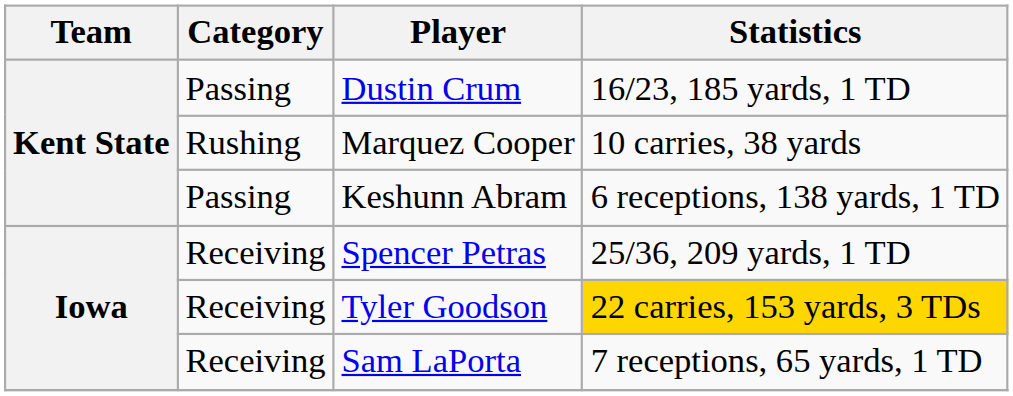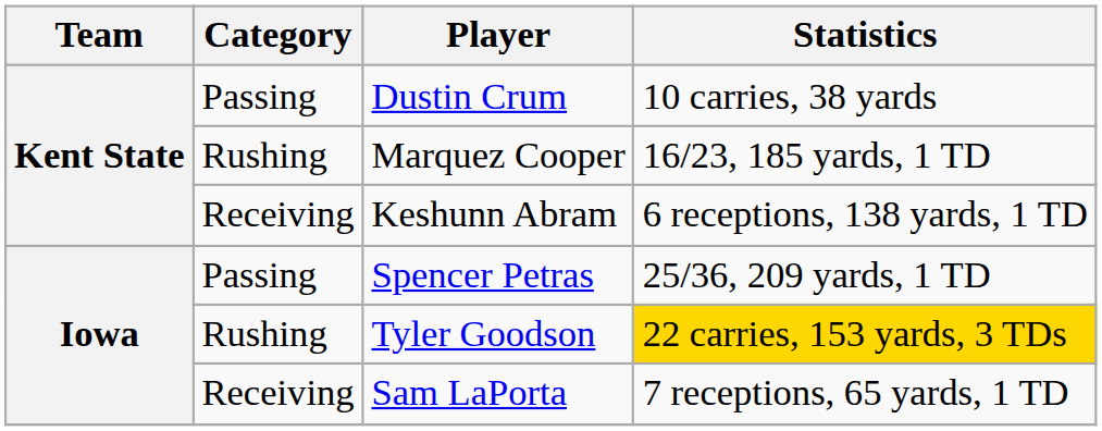Dustin Crum | Statistics: 16/23, 185 yards, 1 TD -> 10 carries, 38 yards
Marquez Cooper | Statistics: 10 carries, 38 yards -> 16/23, 185 yards, 1 TD
Keshunn Abram | Category: Passing -> Receiving
Spencer Petras | Category: Receiving -> Passing
Tyler Goodson | Category: Receiving -> Rushing
